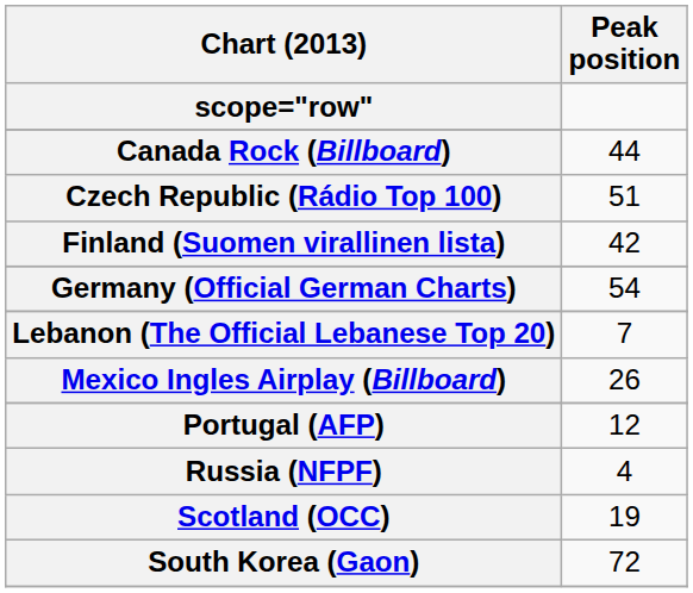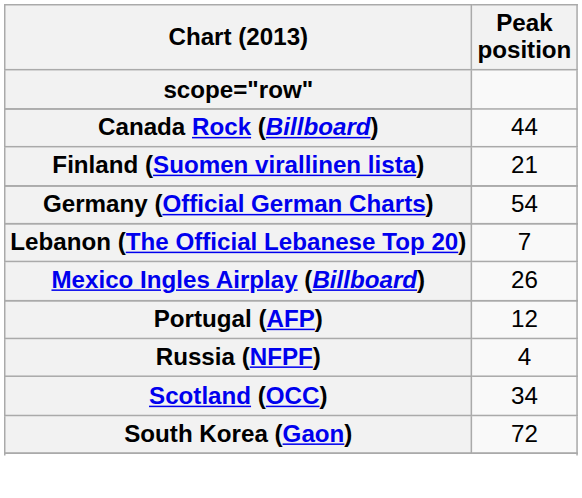- row: Czech Republic (Rádio Top 100) | 51
Finland (Suomen virallinen lista) | Peak position: 42 -> 21
Scotland (OCC) | Peak position: 19 -> 34
